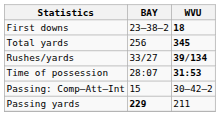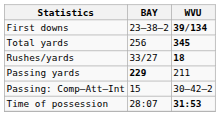First downs | WVU: 18 -> 39/134
Rushes/yards | WVU: 39/134 -> 18
rows swapped: Passing yards <-> Time of possession
